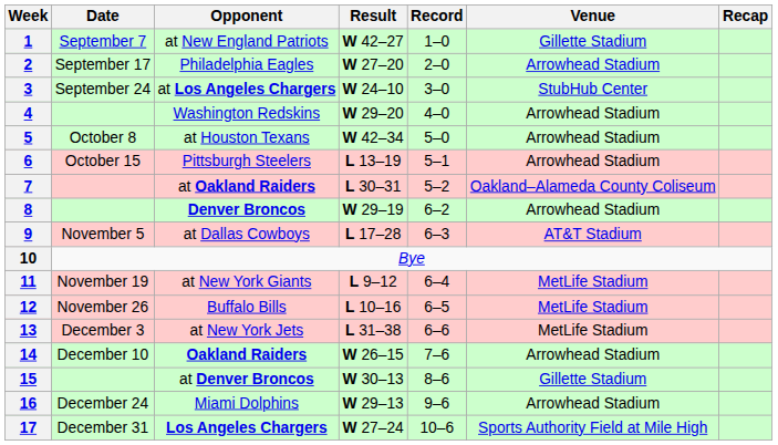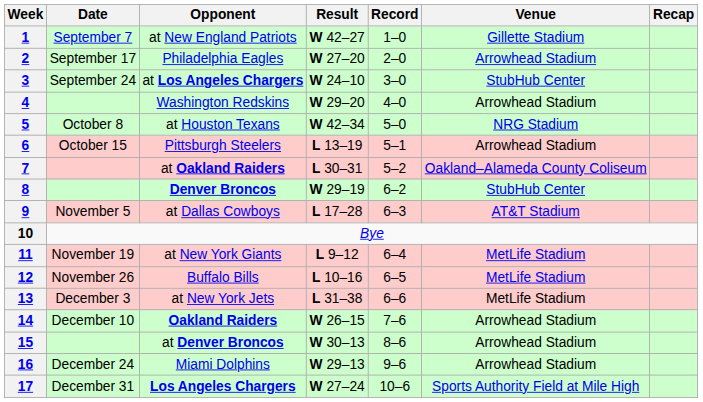5 | Venue: Arrowhead Stadium -> NRG Stadium
8 | Venue: Arrowhead Stadium -> StubHub Center
15 | Venue: Gillette Stadium -> Arrowhead Stadium
